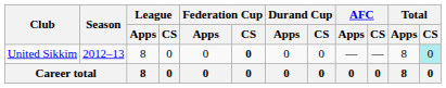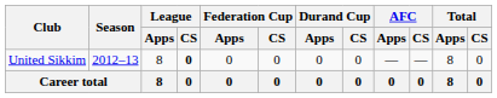United Sikkim | League / CS: normal -> bold
United Sikkim | Federation Cup / CS: bold -> normal
United Sikkim | Total / CS: paleturquoise background -> no background
